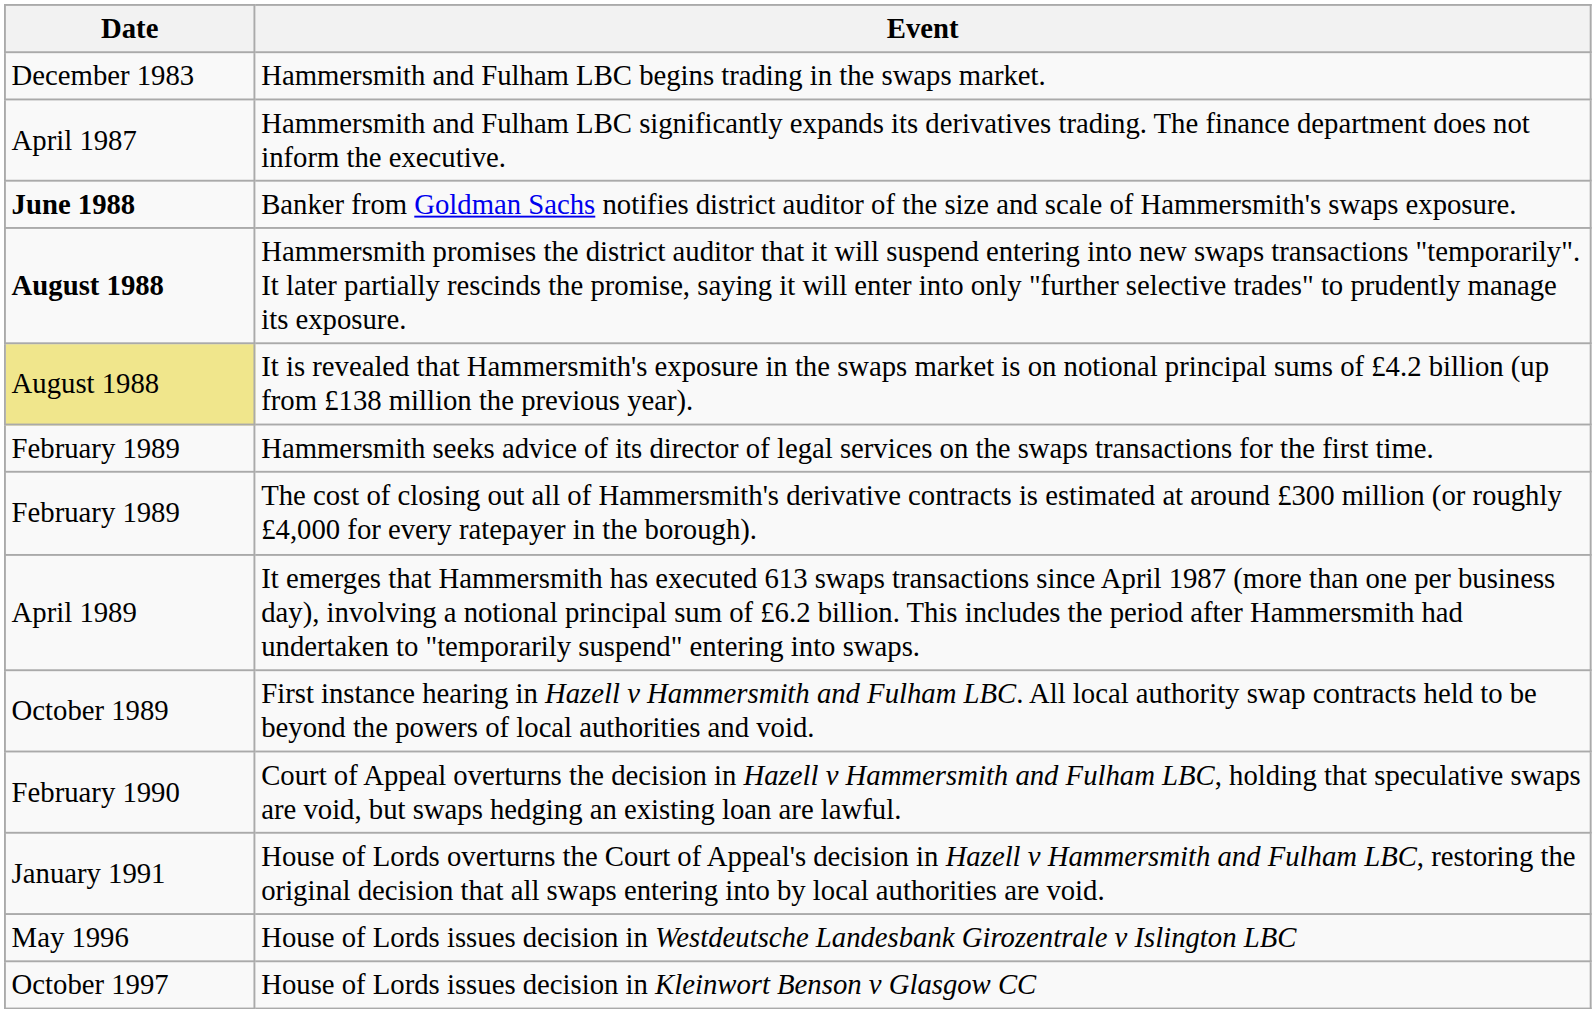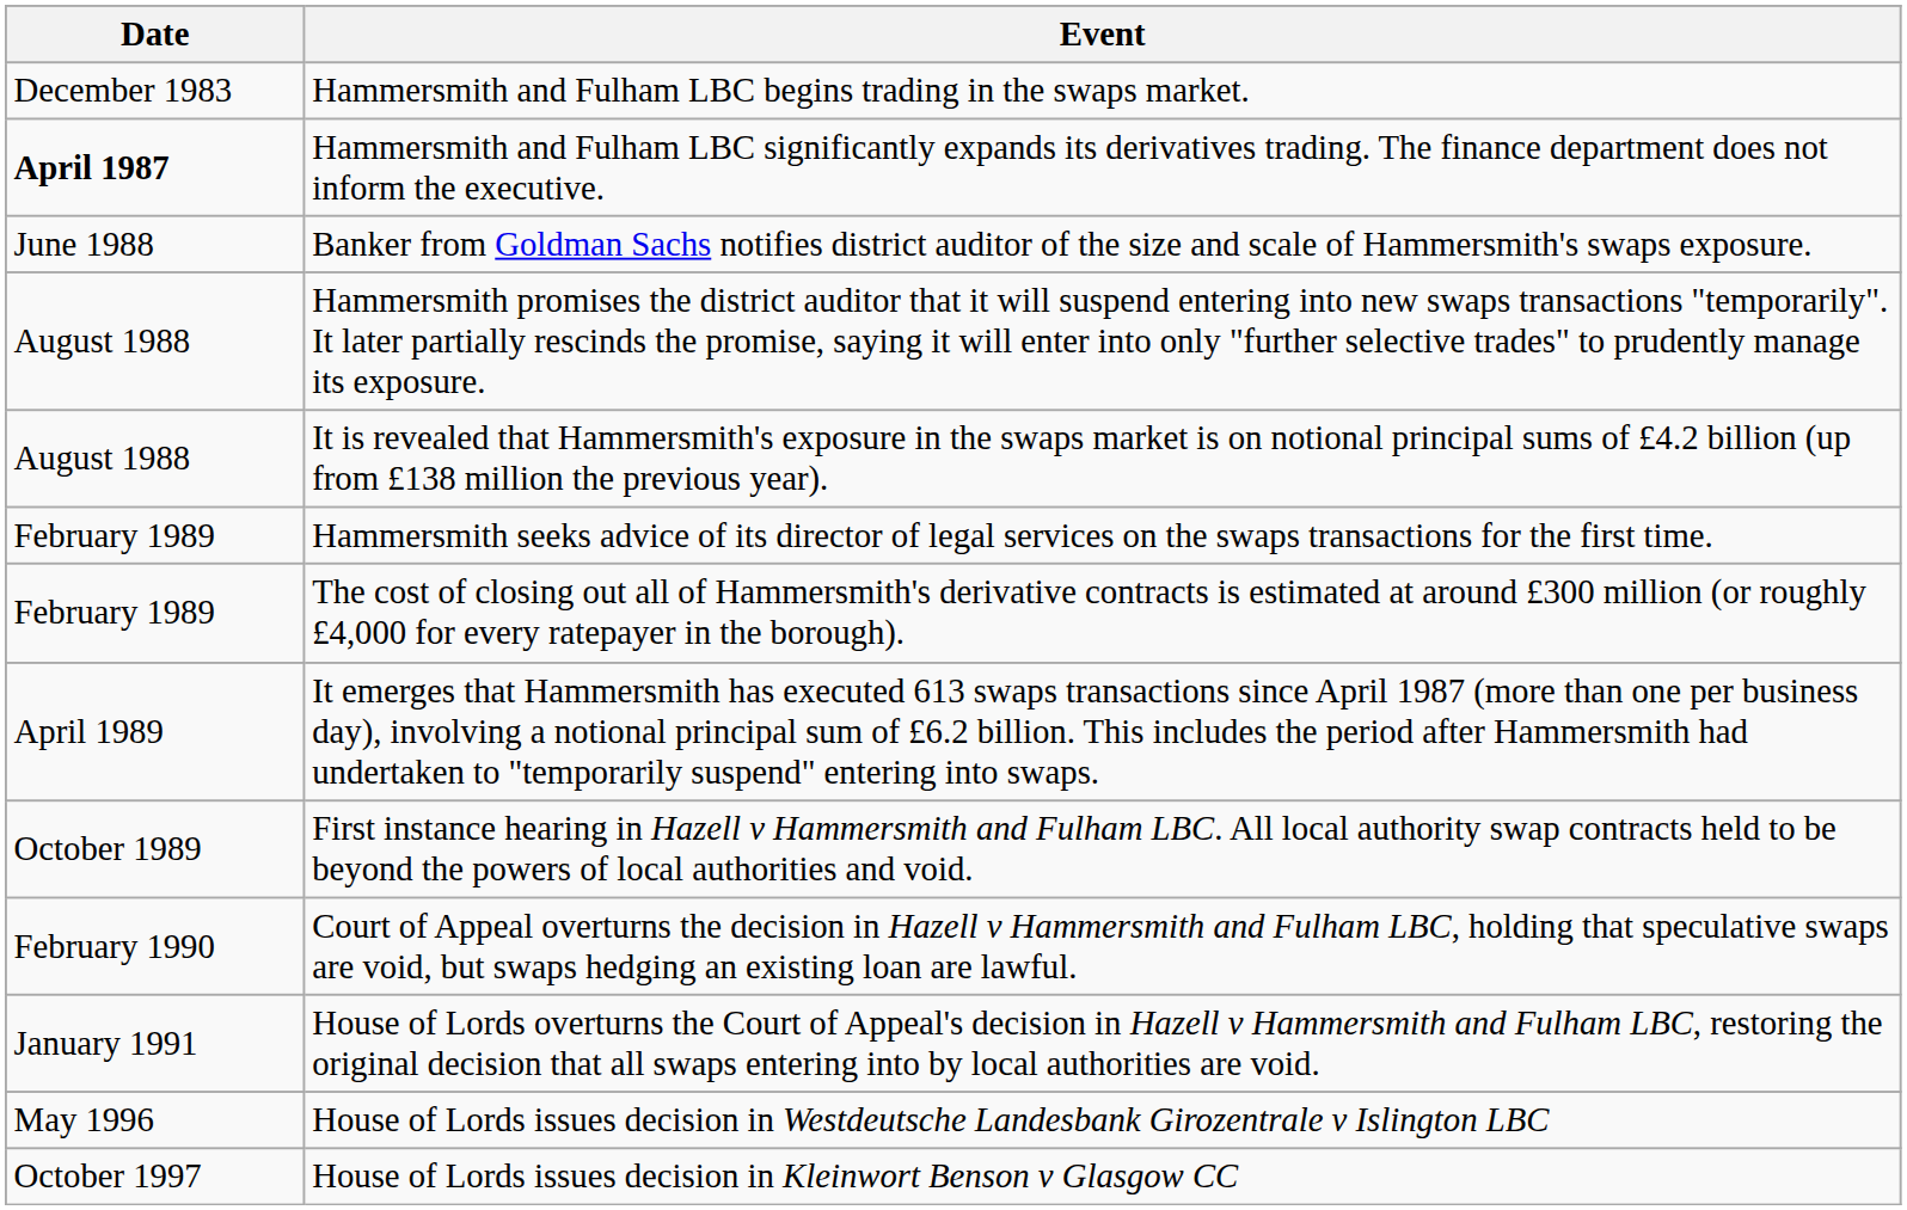row 3 | Date: normal -> bold
row 4 | Date: bold -> normal
row 5 | Date: bold -> normal
row 6 | Date: khaki background -> no background
